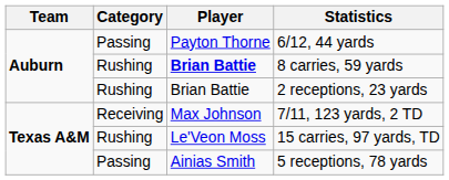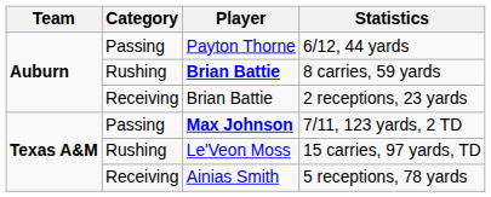2 receptions, 23 yards | Category: Rushing -> Receiving
7/11, 123 yards, 2 TD | Category: Receiving -> Passing
7/11, 123 yards, 2 TD | Player: normal -> bold
5 receptions, 78 yards | Category: Passing -> Receiving
